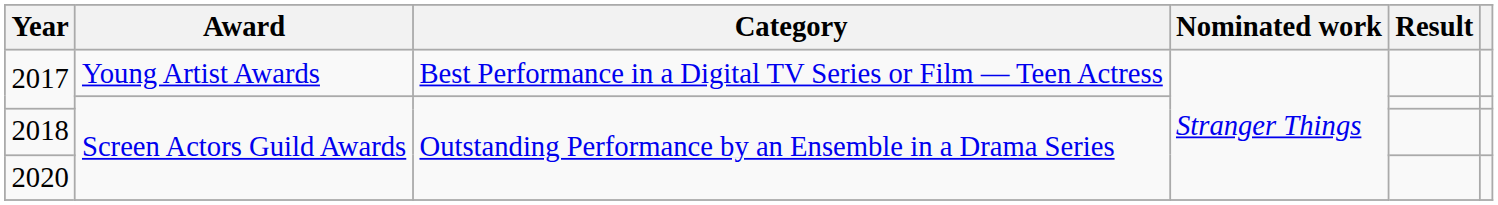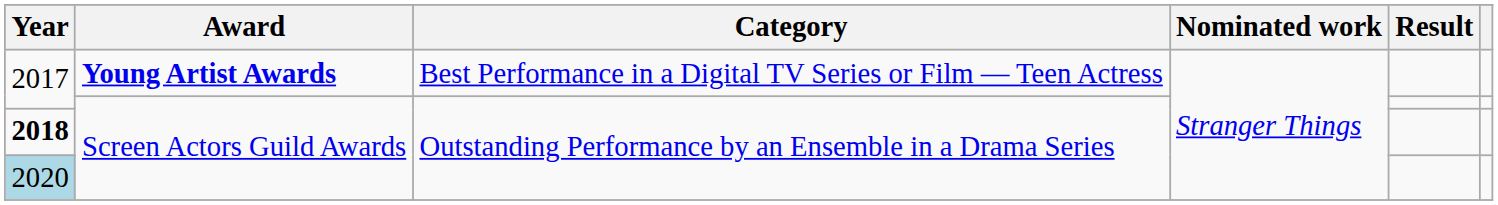2017 / Young Artist Awards | Award: normal -> bold
2018 | Year: normal -> bold
2020 | Year: no background -> lightblue background
